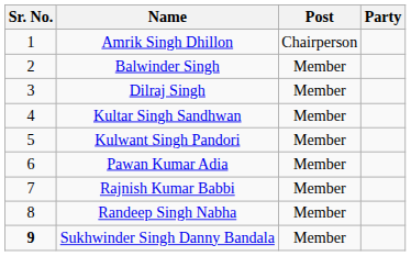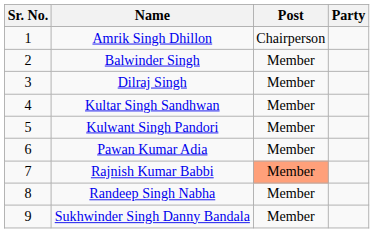Rajnish Kumar Babbi | Post: no background -> lightsalmon background
Sukhwinder Singh Danny Bandala | Sr. No.: bold -> normal
